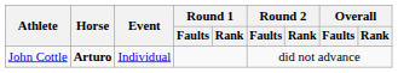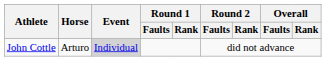John Cottle | Horse: bold -> normal
John Cottle | Event: no background -> lightgrey background
